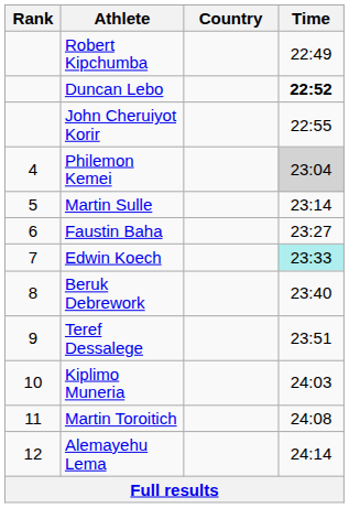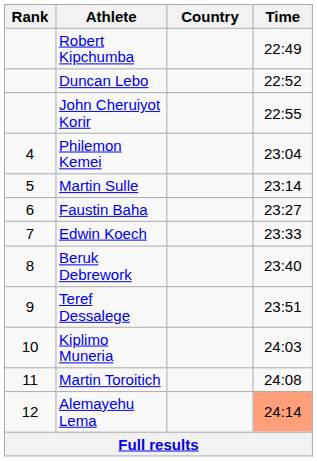Duncan Lebo | Time: bold -> normal
Philemon Kemei | Time: lightgrey background -> no background
Edwin Koech | Time: paleturquoise background -> no background
Alemayehu Lema | Time: no background -> lightsalmon background
